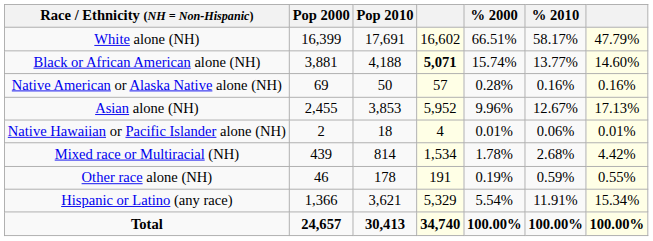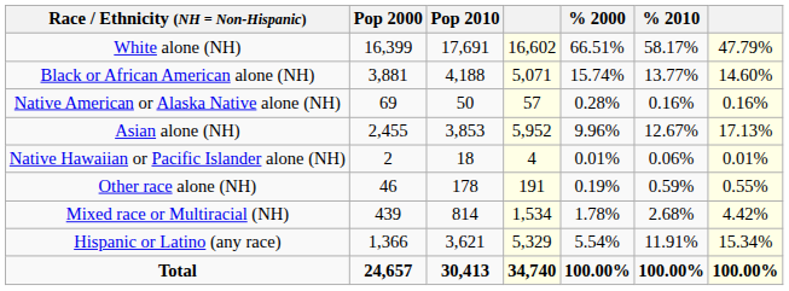Black or African American alone (NH) | column 4: bold -> normal
rows swapped: Other race alone (NH) <-> Mixed race or Multiracial (NH)
